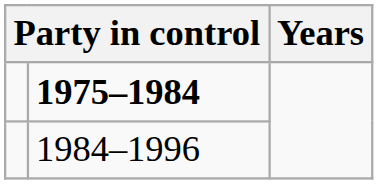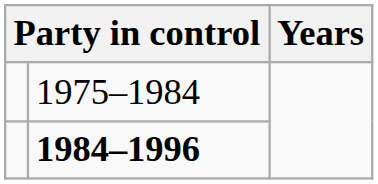1975–1984 | column 2: bold -> normal
1984–1996 | column 2: normal -> bold
